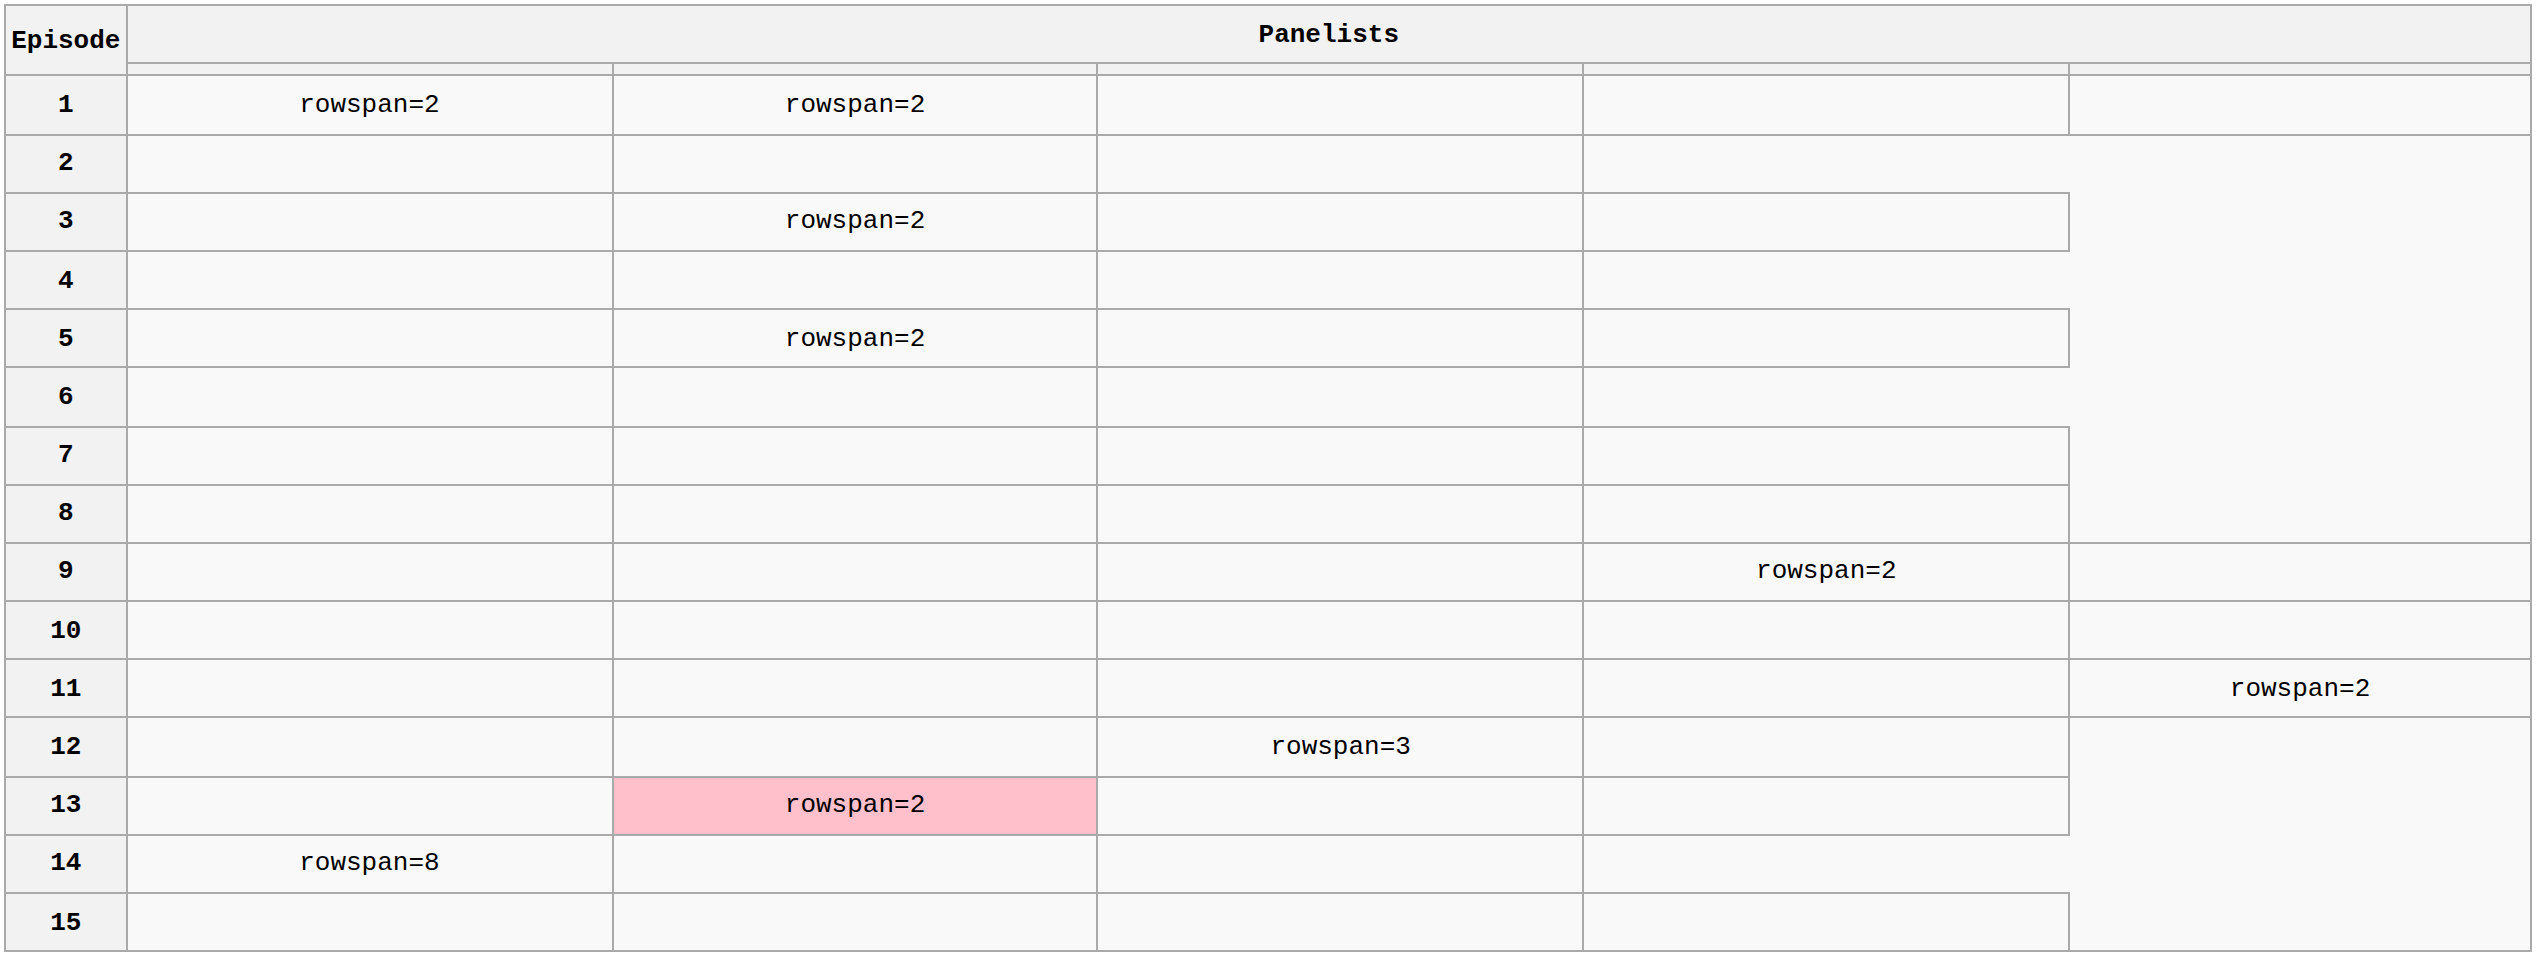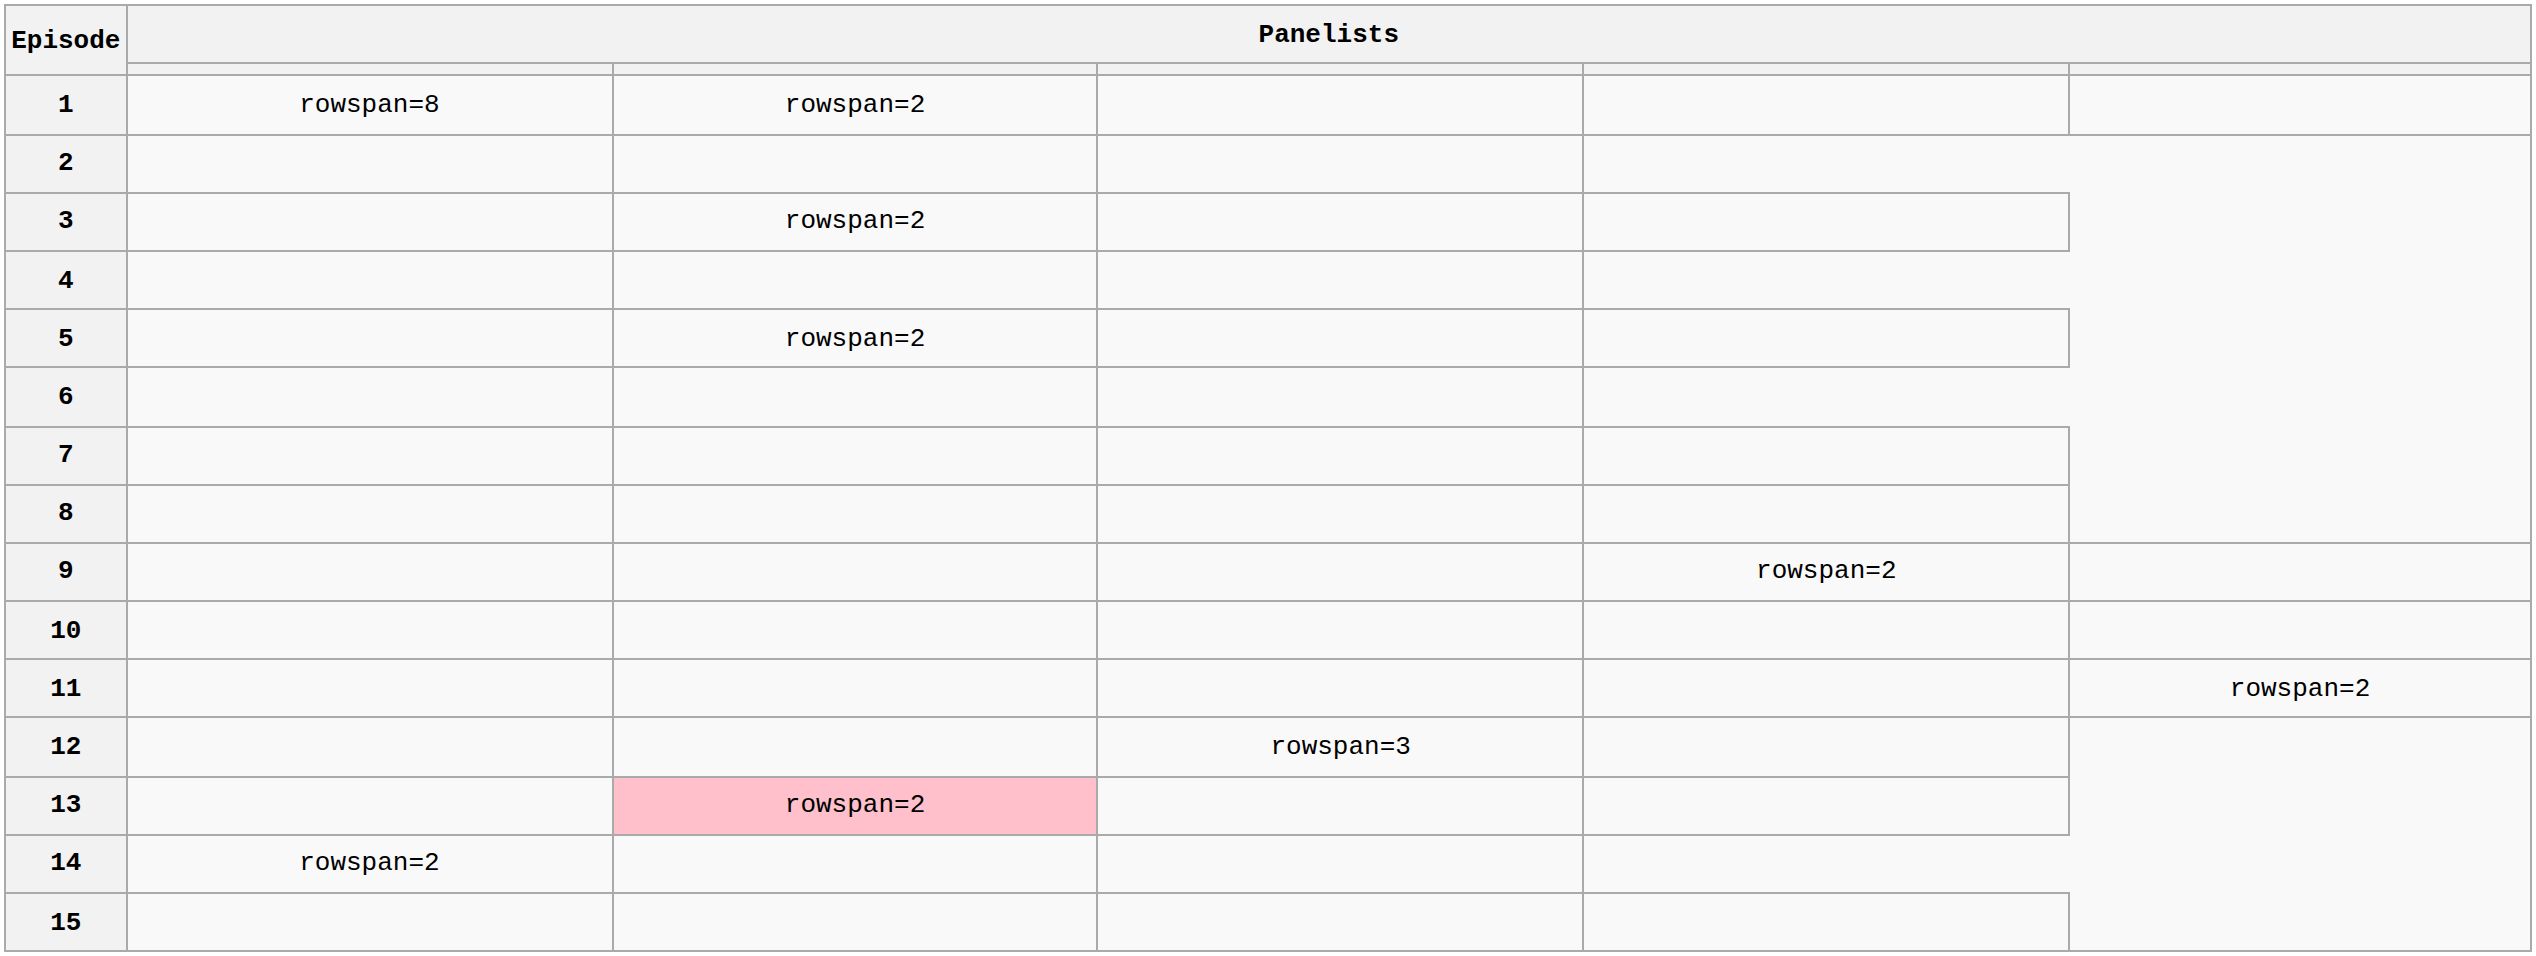1 | column 2: rowspan=2 -> rowspan=8
14 | column 2: rowspan=8 -> rowspan=2
